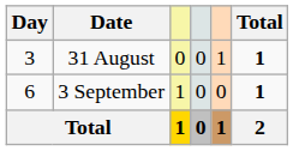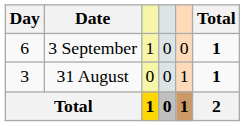rows swapped: 31 August <-> 3 September
